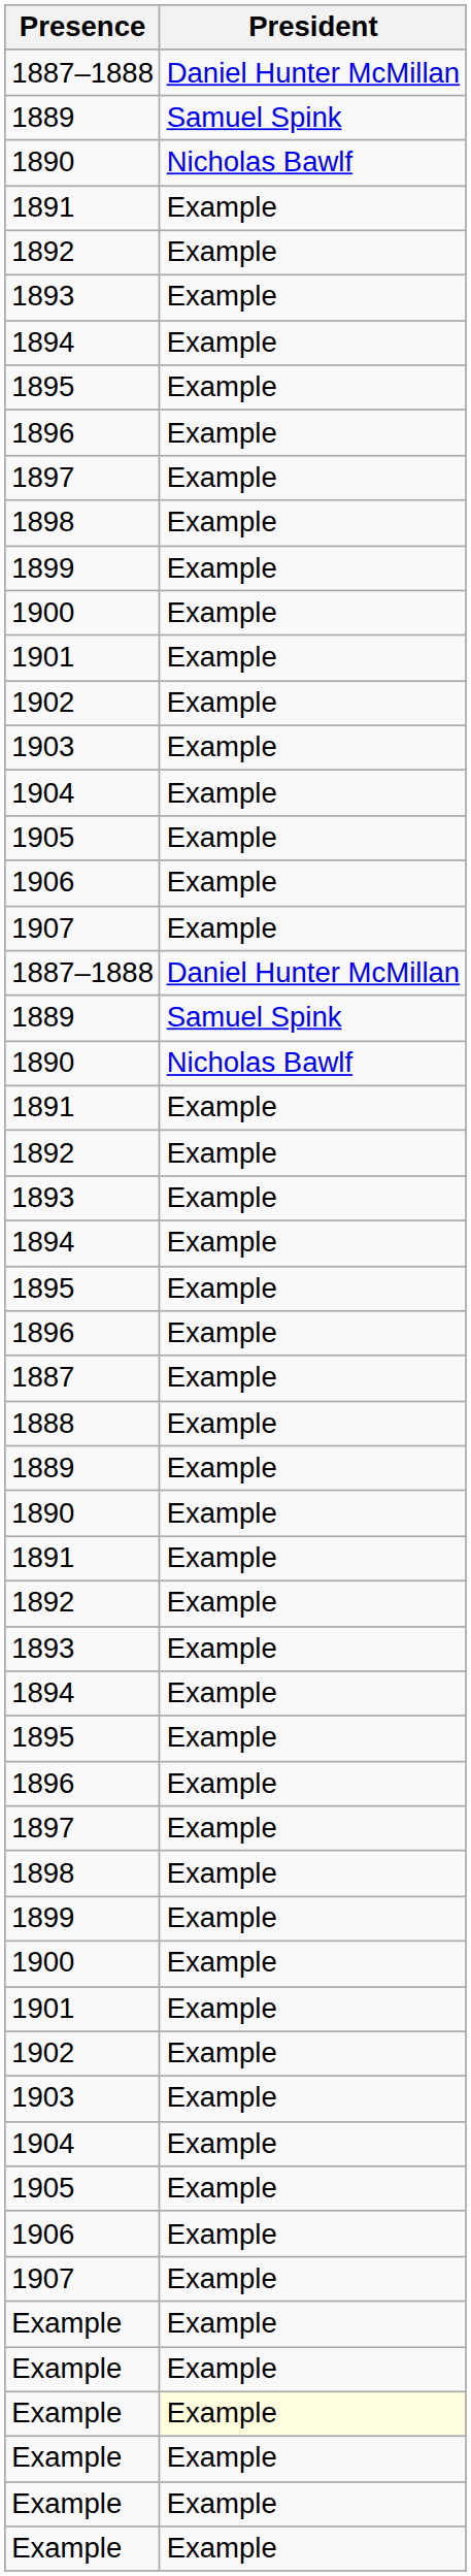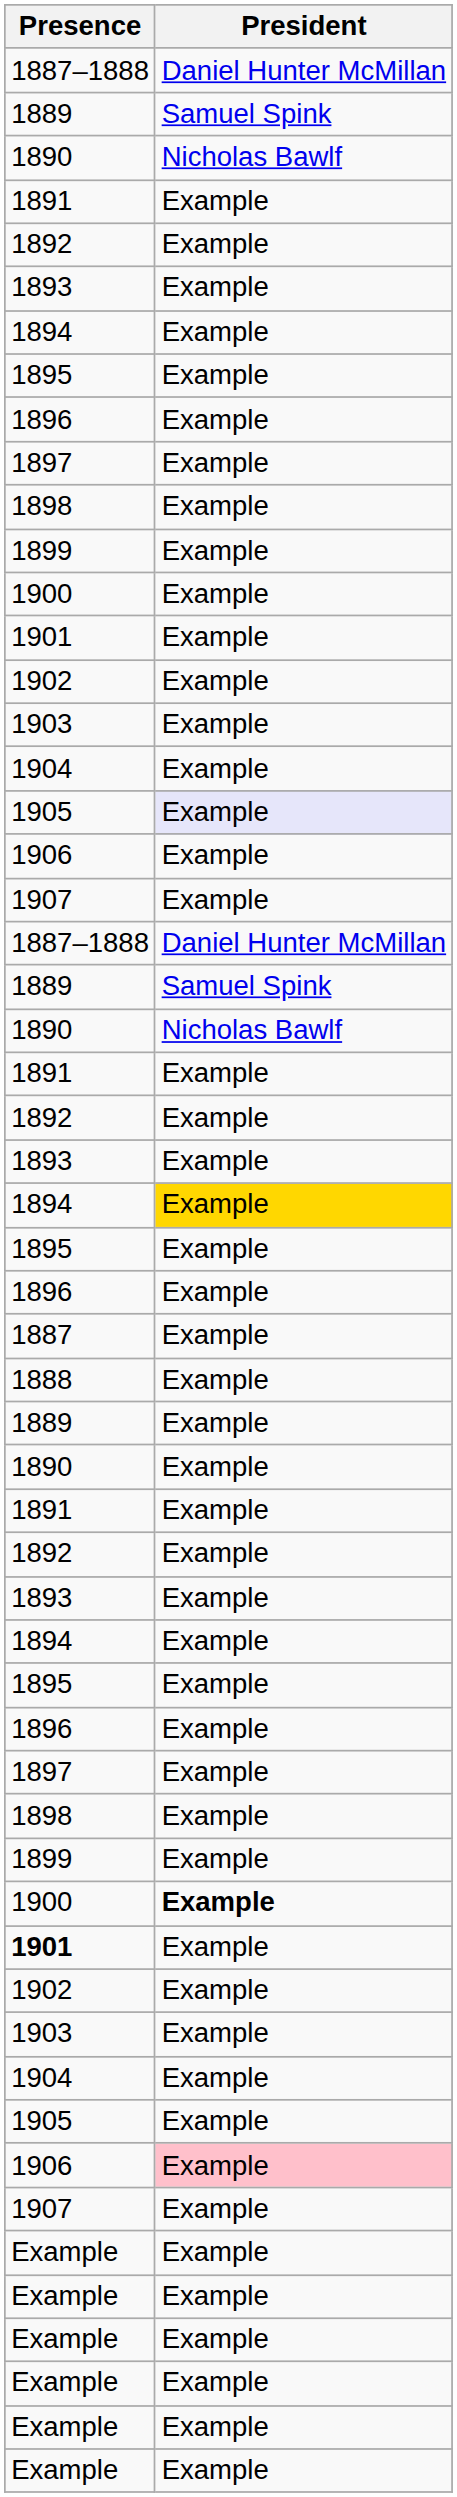row 19 | President: no background -> lavender background
row 28 | President: no background -> gold background
row 44 | President: normal -> bold
row 45 | Presence: normal -> bold
row 50 | President: no background -> pink background
row 54 | President: lightyellow background -> no background
